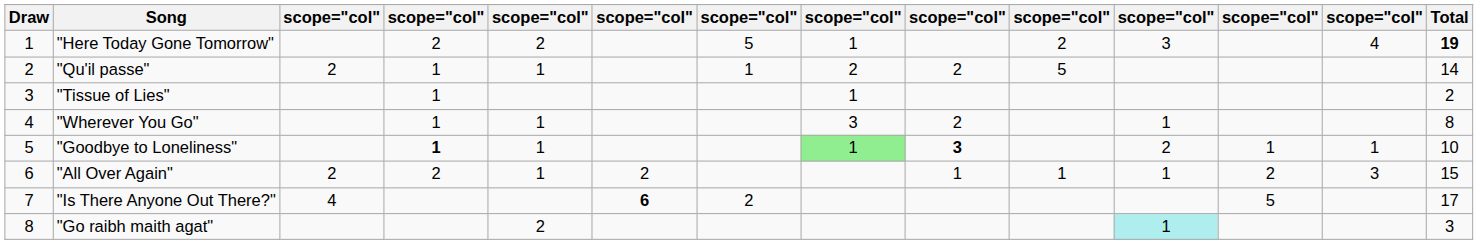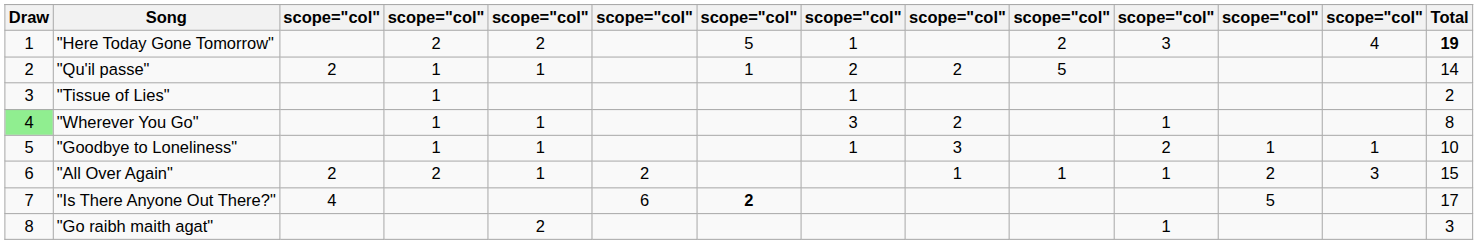"Wherever You Go" | Draw: no background -> lightgreen background
"Goodbye to Loneliness" | column 4: bold -> normal
"Goodbye to Loneliness" | column 8: lightgreen background -> no background
"Goodbye to Loneliness" | column 9: bold -> normal
"Is There Anyone Out There?" | column 6: bold -> normal
"Is There Anyone Out There?" | column 7: normal -> bold
"Go raibh maith agat" | column 11: paleturquoise background -> no background
